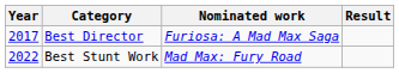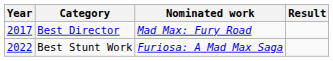Best Director | Nominated work: Furiosa: A Mad Max Saga -> Mad Max: Fury Road
Best Stunt Work | Nominated work: Mad Max: Fury Road -> Furiosa: A Mad Max Saga
